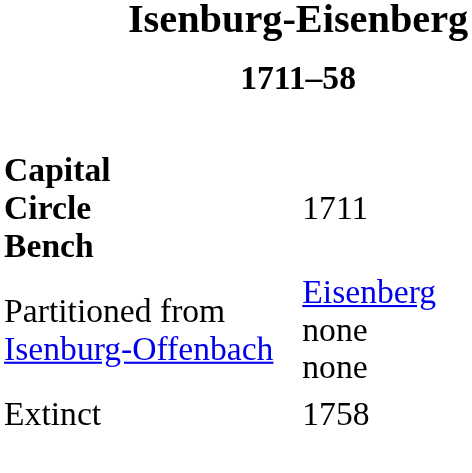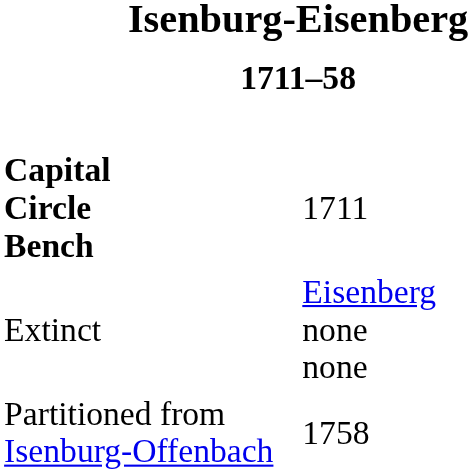row 4 | column 1: Partitioned from Isenburg-Offenbach -> Extinct
row 5 | column 1: Extinct -> Partitioned from Isenburg-Offenbach
